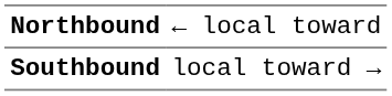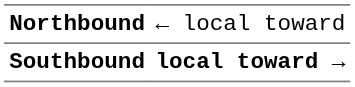Southbound | column 2: normal -> bold
